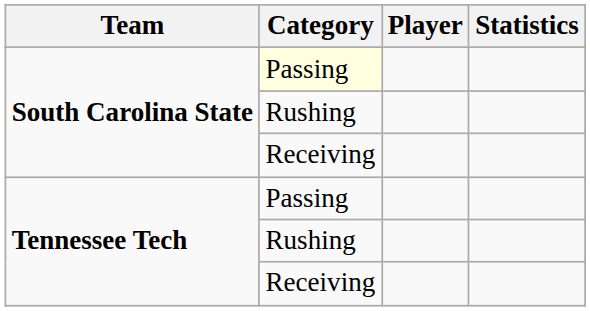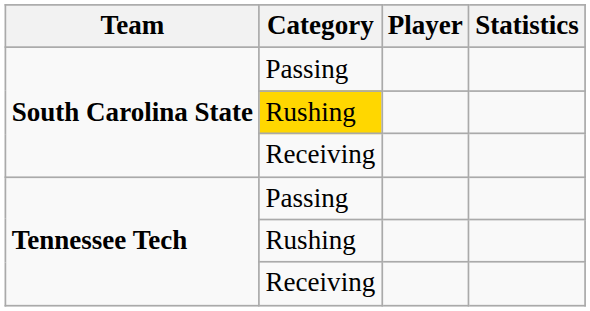South Carolina State / Passing | Category: lightyellow background -> no background
South Carolina State / Rushing | Category: no background -> gold background
